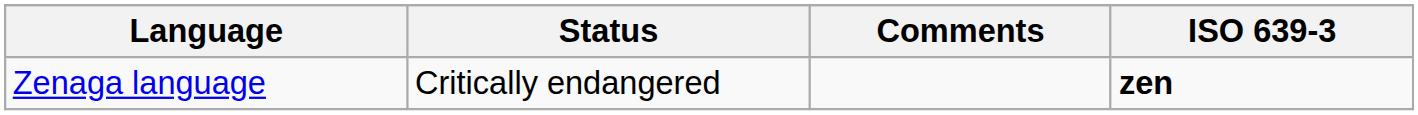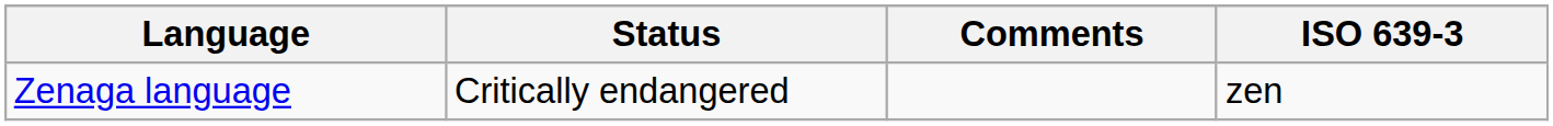Zenaga language | ISO 639-3: bold -> normal
